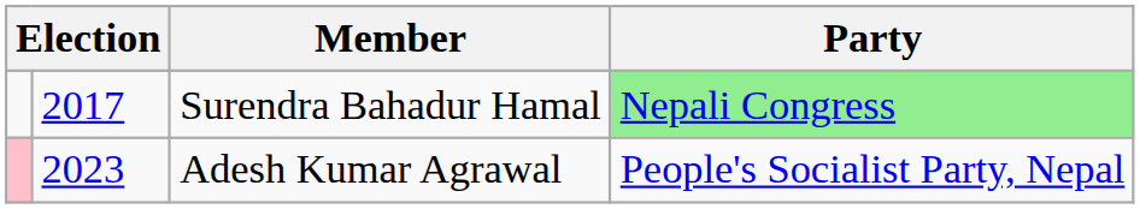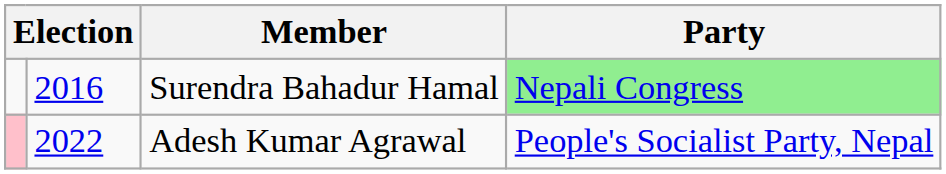Surendra Bahadur Hamal | column 2: 2017 -> 2016
Adesh Kumar Agrawal | column 2: 2023 -> 2022
